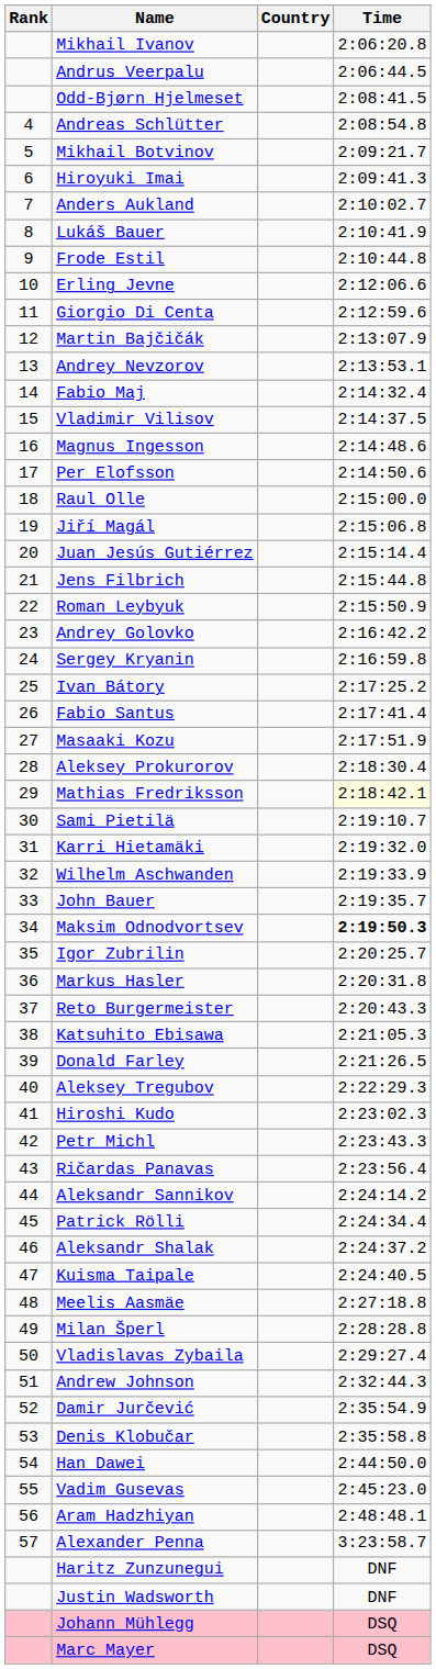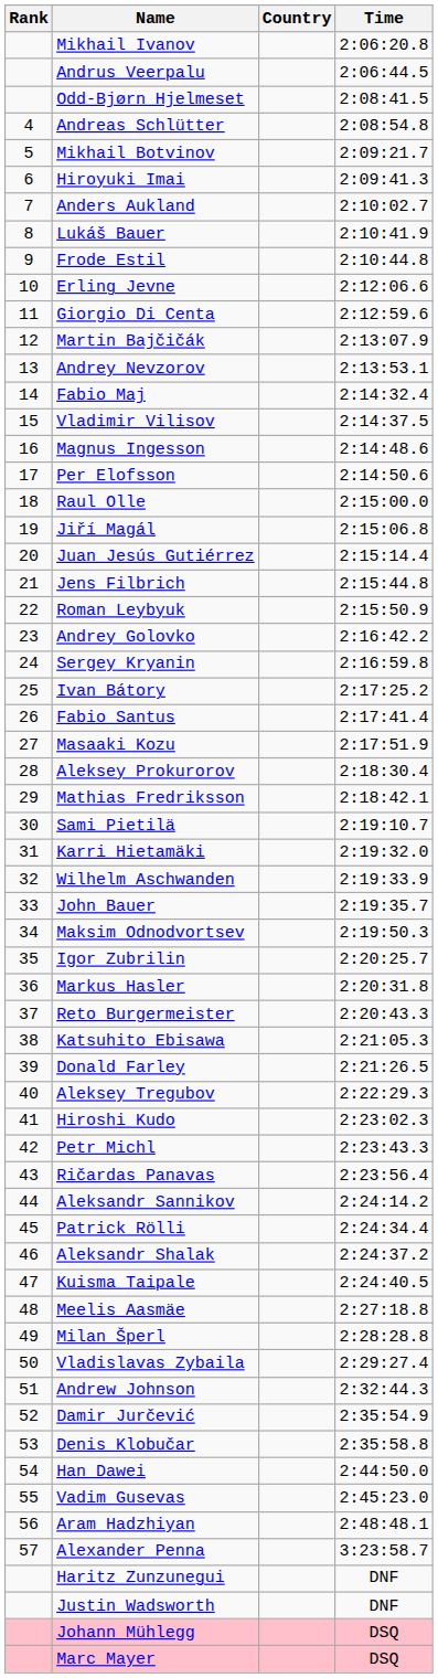Mathias Fredriksson | Time: lightyellow background -> no background
Maksim Odnodvortsev | Time: bold -> normal
